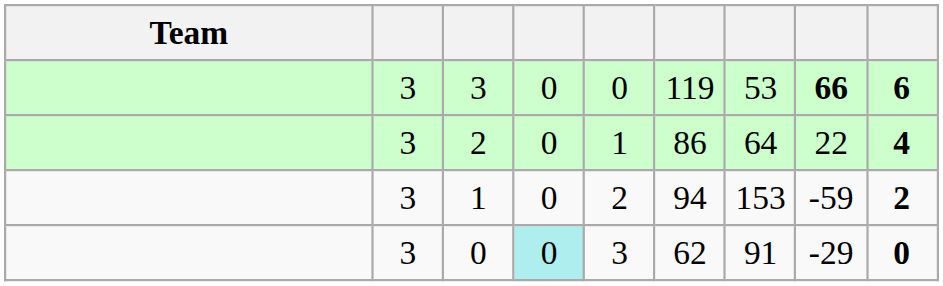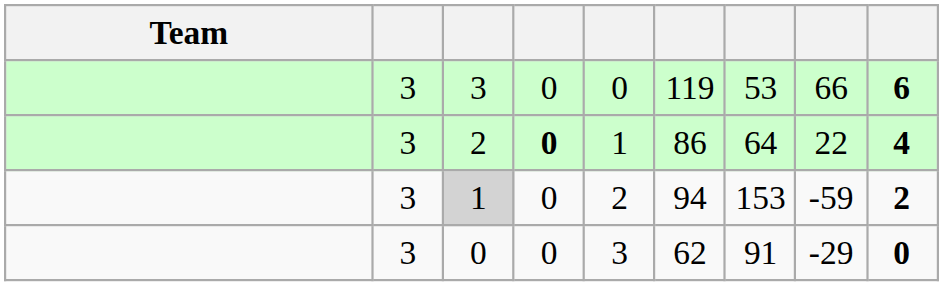row 2 | column 8: bold -> normal
row 3 | column 4: normal -> bold
row 4 | column 3: no background -> lightgrey background
row 5 | column 4: paleturquoise background -> no background
